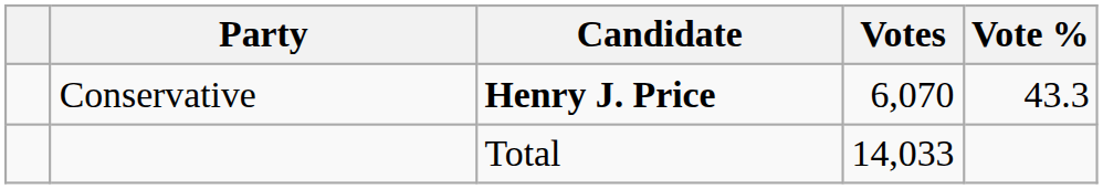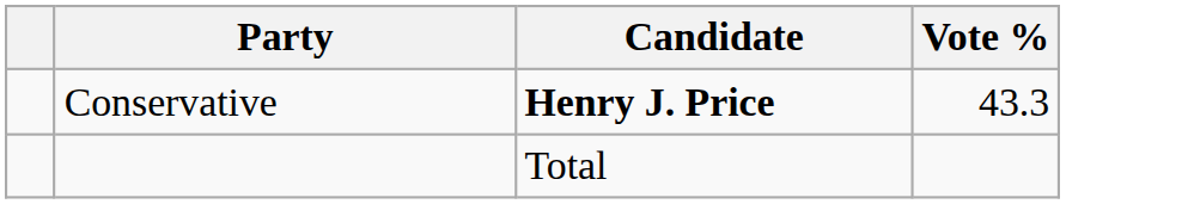- column: Votes | 6,070 | 14,033
